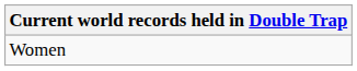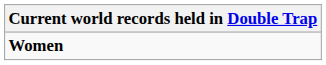Women | column 1: normal -> bold
